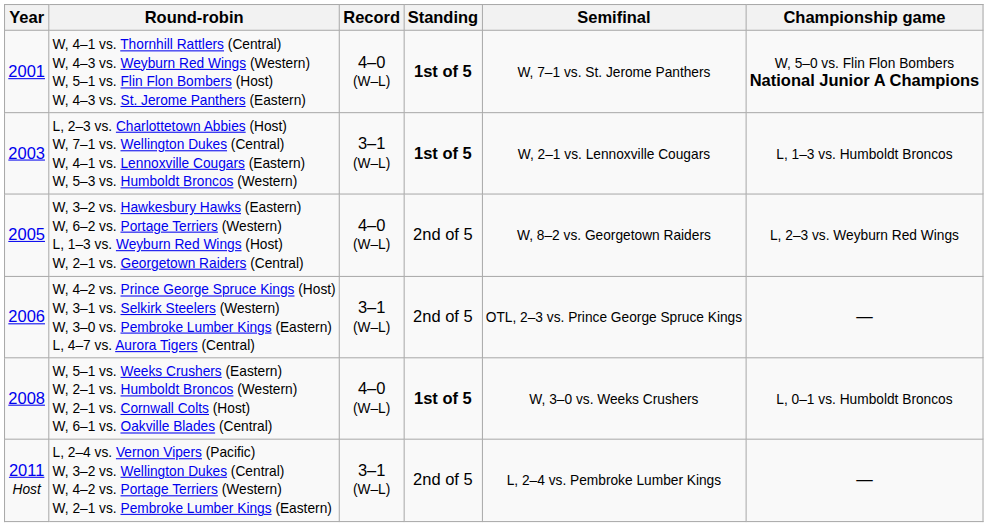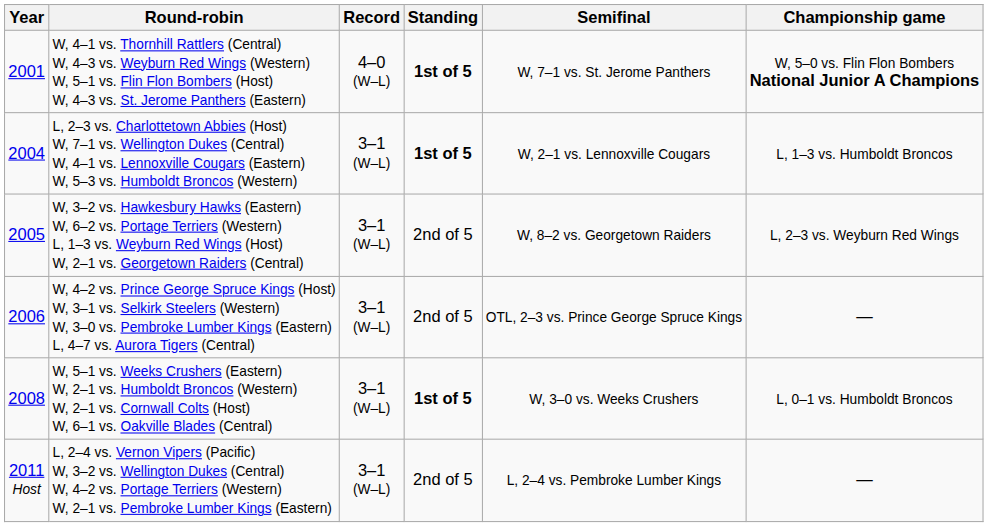row 3 | Year: 2003 -> 2004
row 4 | Record: 4–0 (W–L) -> 3–1 (W–L)
row 6 | Record: 4–0 (W–L) -> 3–1 (W–L)
